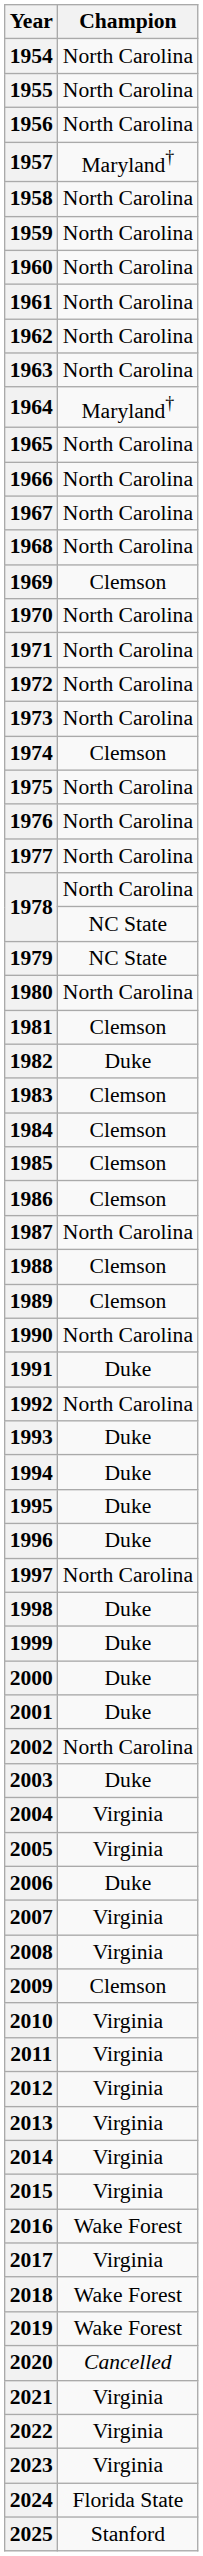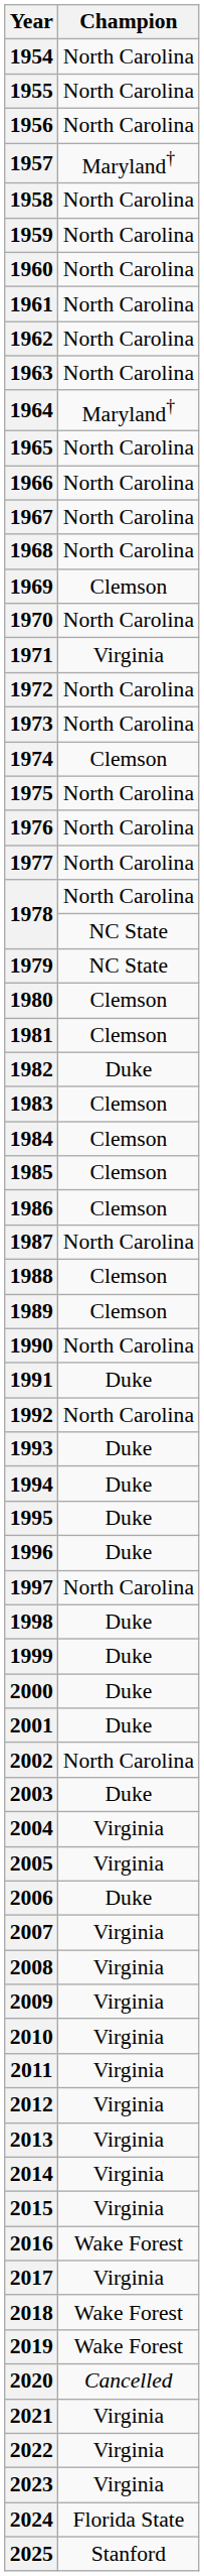row 19 | Champion: North Carolina -> Virginia
row 29 | Champion: North Carolina -> Clemson
row 58 | Champion: Clemson -> Virginia
